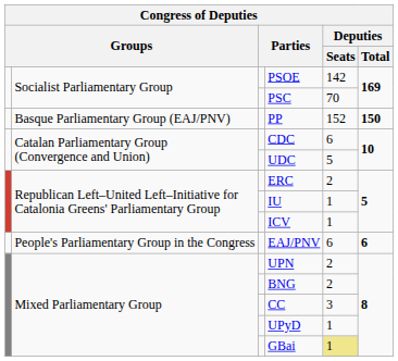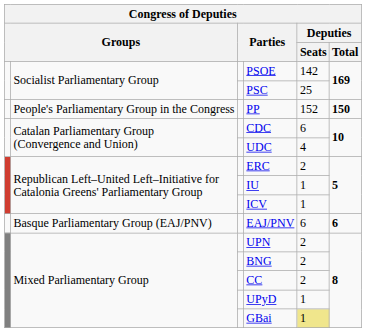PSC | Deputies / Seats: 70 -> 25
PP | column 2: Basque Parliamentary Group (EAJ/PNV) -> People's Parliamentary Group in the Congress
UDC | Deputies / Seats: 5 -> 4
EAJ/PNV | column 2: People's Parliamentary Group in the Congress -> Basque Parliamentary Group (EAJ/PNV)
CC | Deputies / Seats: 3 -> 2
